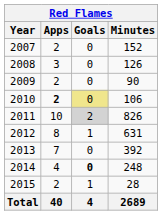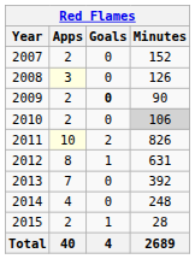2008 | Apps: no background -> lightyellow background
2009 | Goals: normal -> bold
2010 | Apps: bold -> normal
2010 | Goals: khaki background -> no background
2010 | Minutes: no background -> lightgrey background
2011 | Apps: no background -> lightyellow background
2011 | Goals: lightgrey background -> no background
2014 | Goals: bold -> normal
